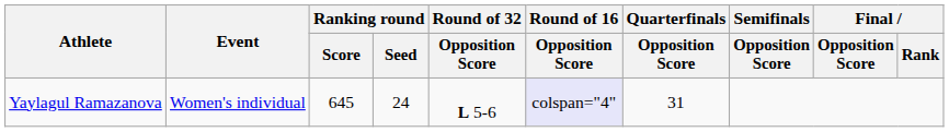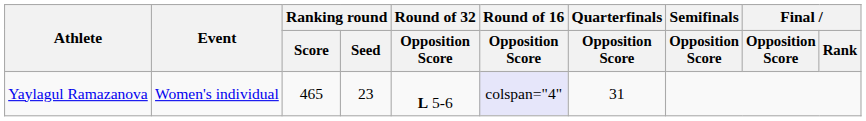Yaylagul Ramazanova | Ranking round / Score: 645 -> 465
Yaylagul Ramazanova | Ranking round / Seed: 24 -> 23
